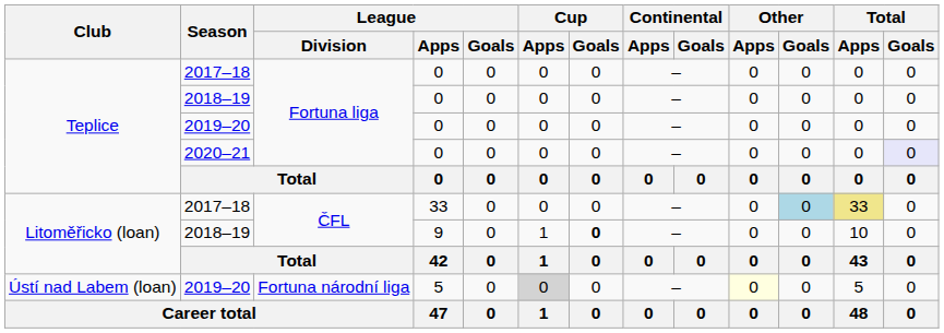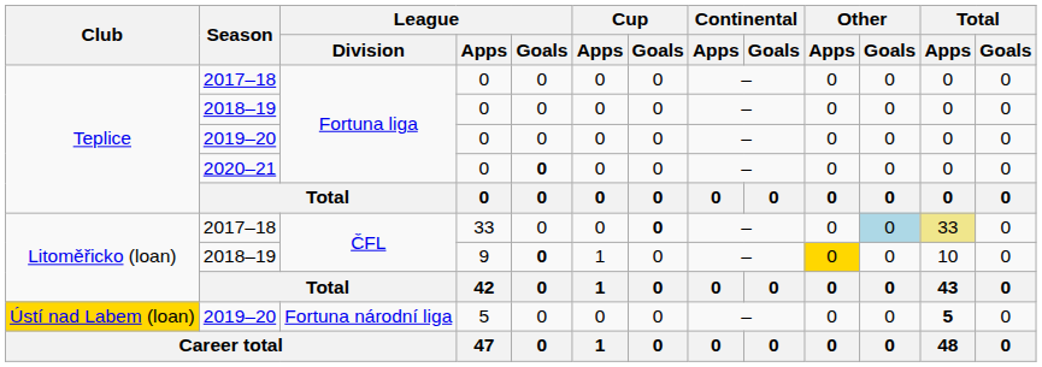2020–21 | League / Goals: normal -> bold
2020–21 | Total / Goals: lavender background -> no background
2017–18 / 33 | Cup / Goals: normal -> bold
2018–19 / 9 | League / Goals: normal -> bold
2018–19 / 9 | Cup / Goals: bold -> normal
2018–19 / 9 | Other / Apps: no background -> gold background
2019–20 / 5 | Club: no background -> gold background
2019–20 / 5 | Cup / Apps: lightgrey background -> no background
2019–20 / 5 | Other / Apps: lightyellow background -> no background
2019–20 / 5 | Total / Apps: normal -> bold
